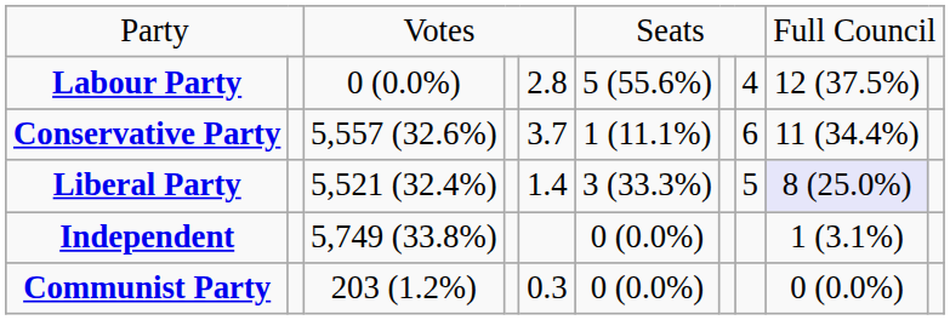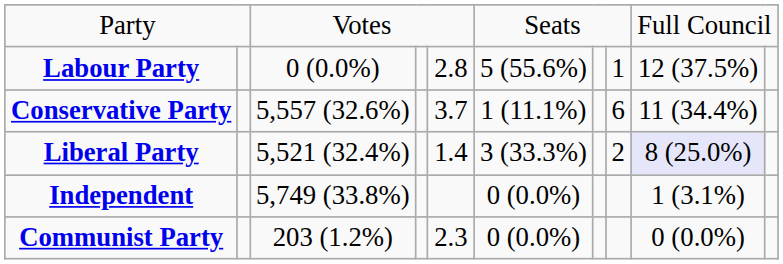Labour Party | column 8: 4 -> 1
Liberal Party | column 8: 5 -> 2
Communist Party | column 5: 0.3 -> 2.3
